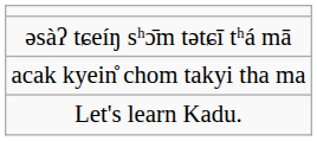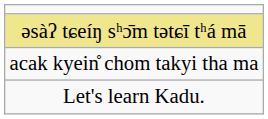row 2 | column 1: no background -> khaki background
